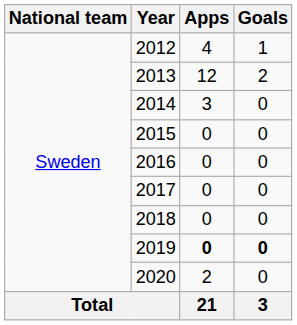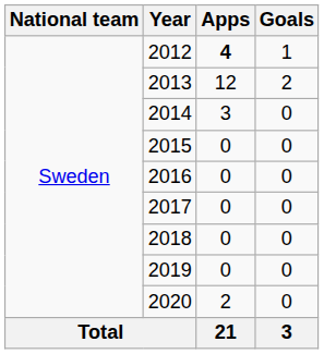2012 | Apps: normal -> bold
2019 | Apps: bold -> normal
2019 | Goals: bold -> normal
